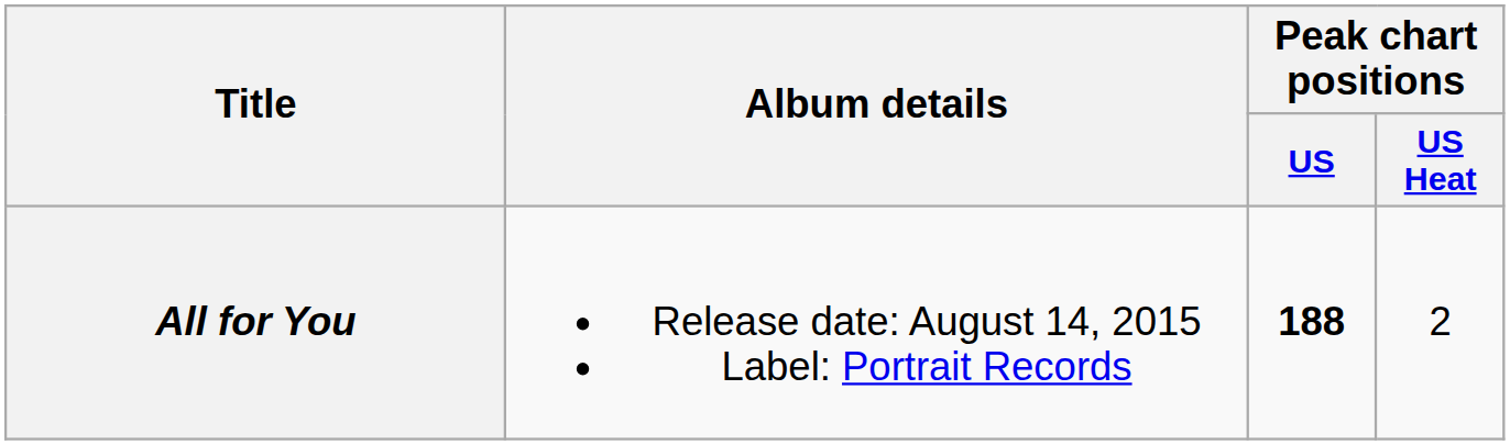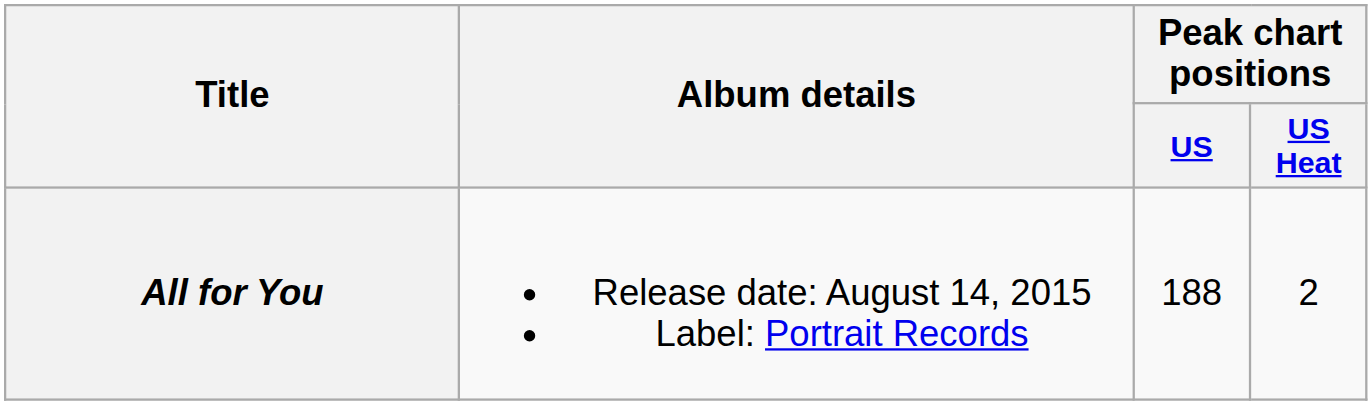row 3 | Peak chart positions / US: bold -> normal
